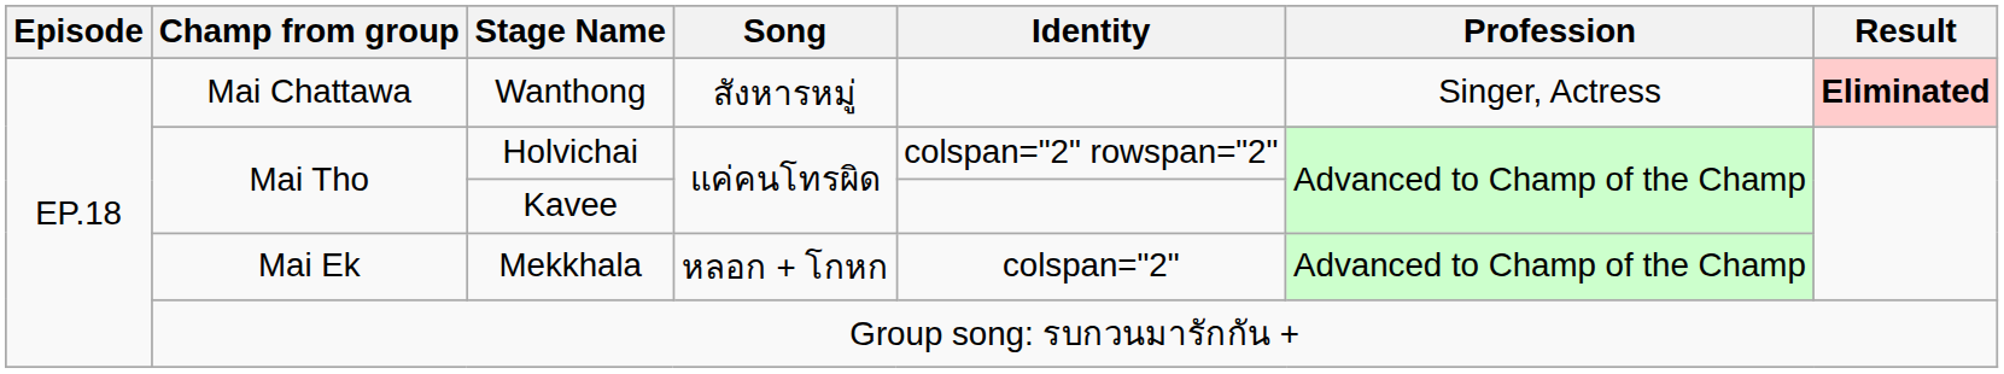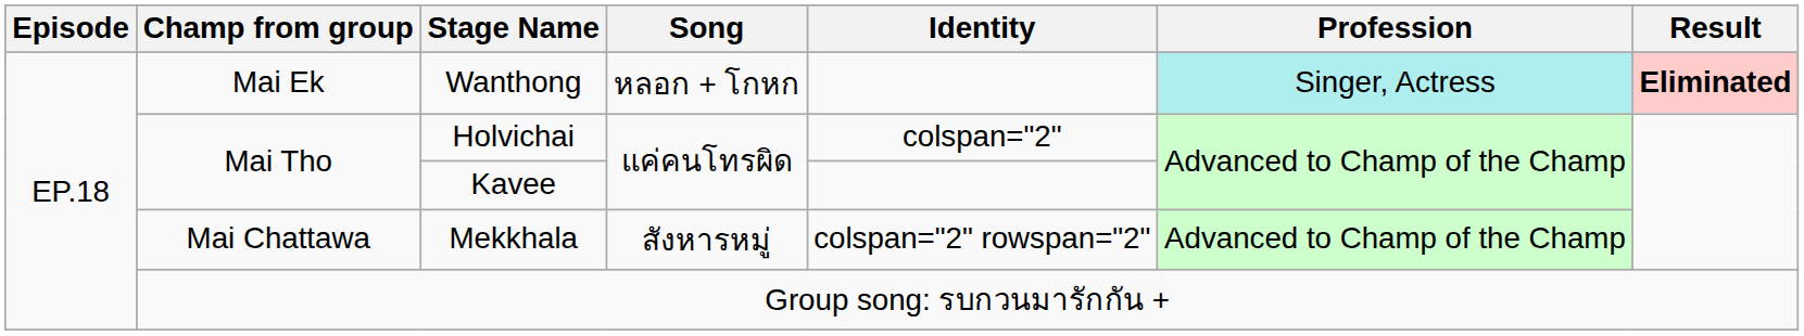Wanthong | Champ from group: Mai Chattawa -> Mai Ek
Wanthong | Song: สังหารหมู่ -> หลอก + โกหก
Wanthong | Profession: no background -> paleturquoise background
Holvichai | Identity: colspan="2" rowspan="2" -> colspan="2"
Mekkhala | Champ from group: Mai Ek -> Mai Chattawa
Mekkhala | Song: หลอก + โกหก -> สังหารหมู่
Mekkhala | Identity: colspan="2" -> colspan="2" rowspan="2"
